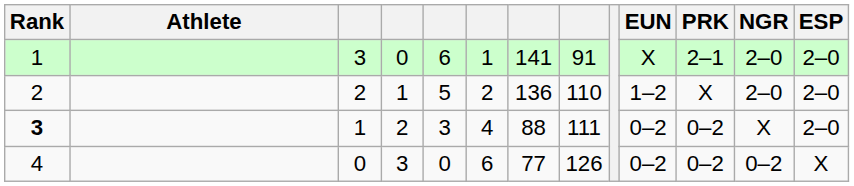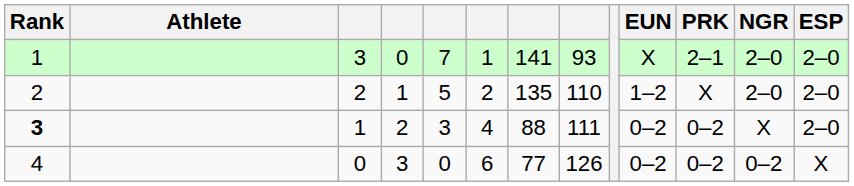row 2 | column 5: 6 -> 7
row 2 | column 8: 91 -> 93
row 3 | column 7: 136 -> 135
